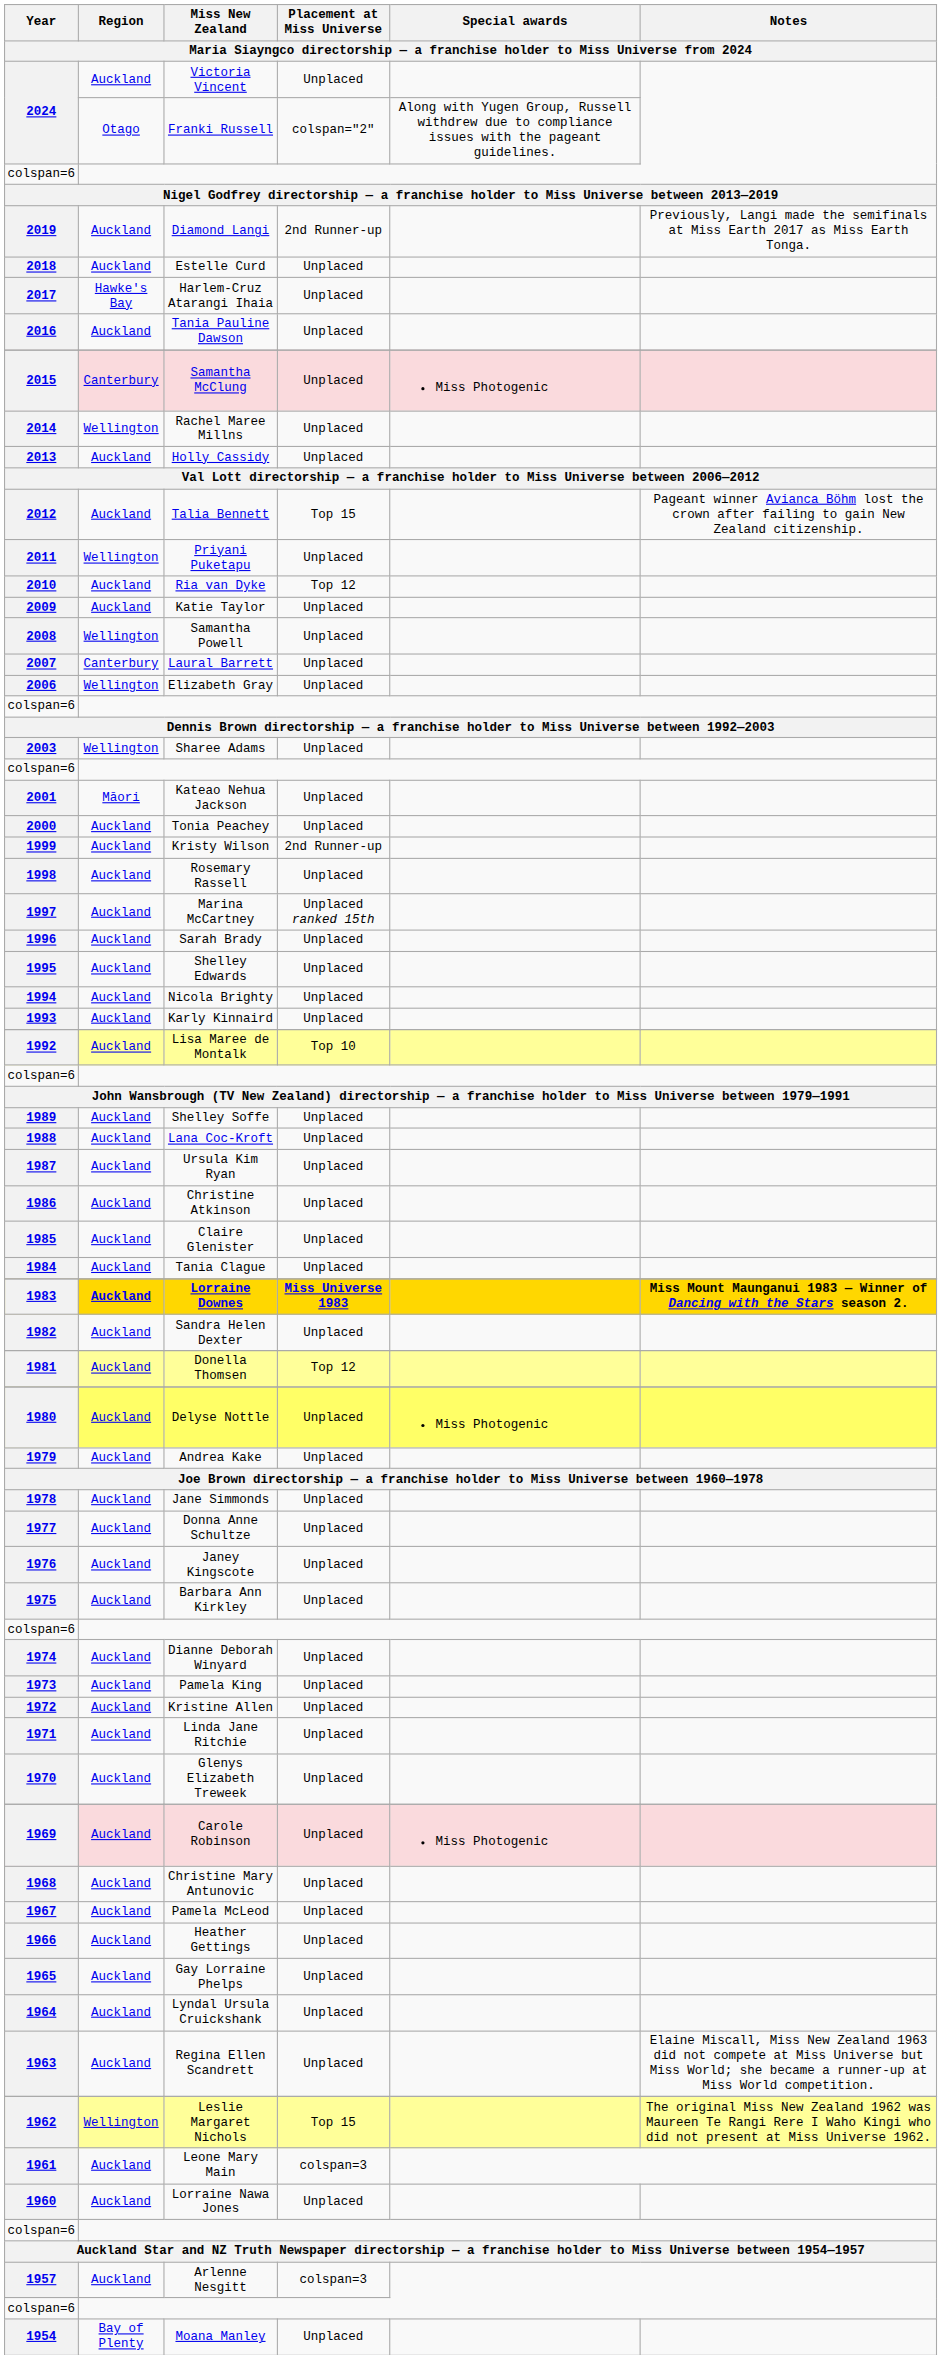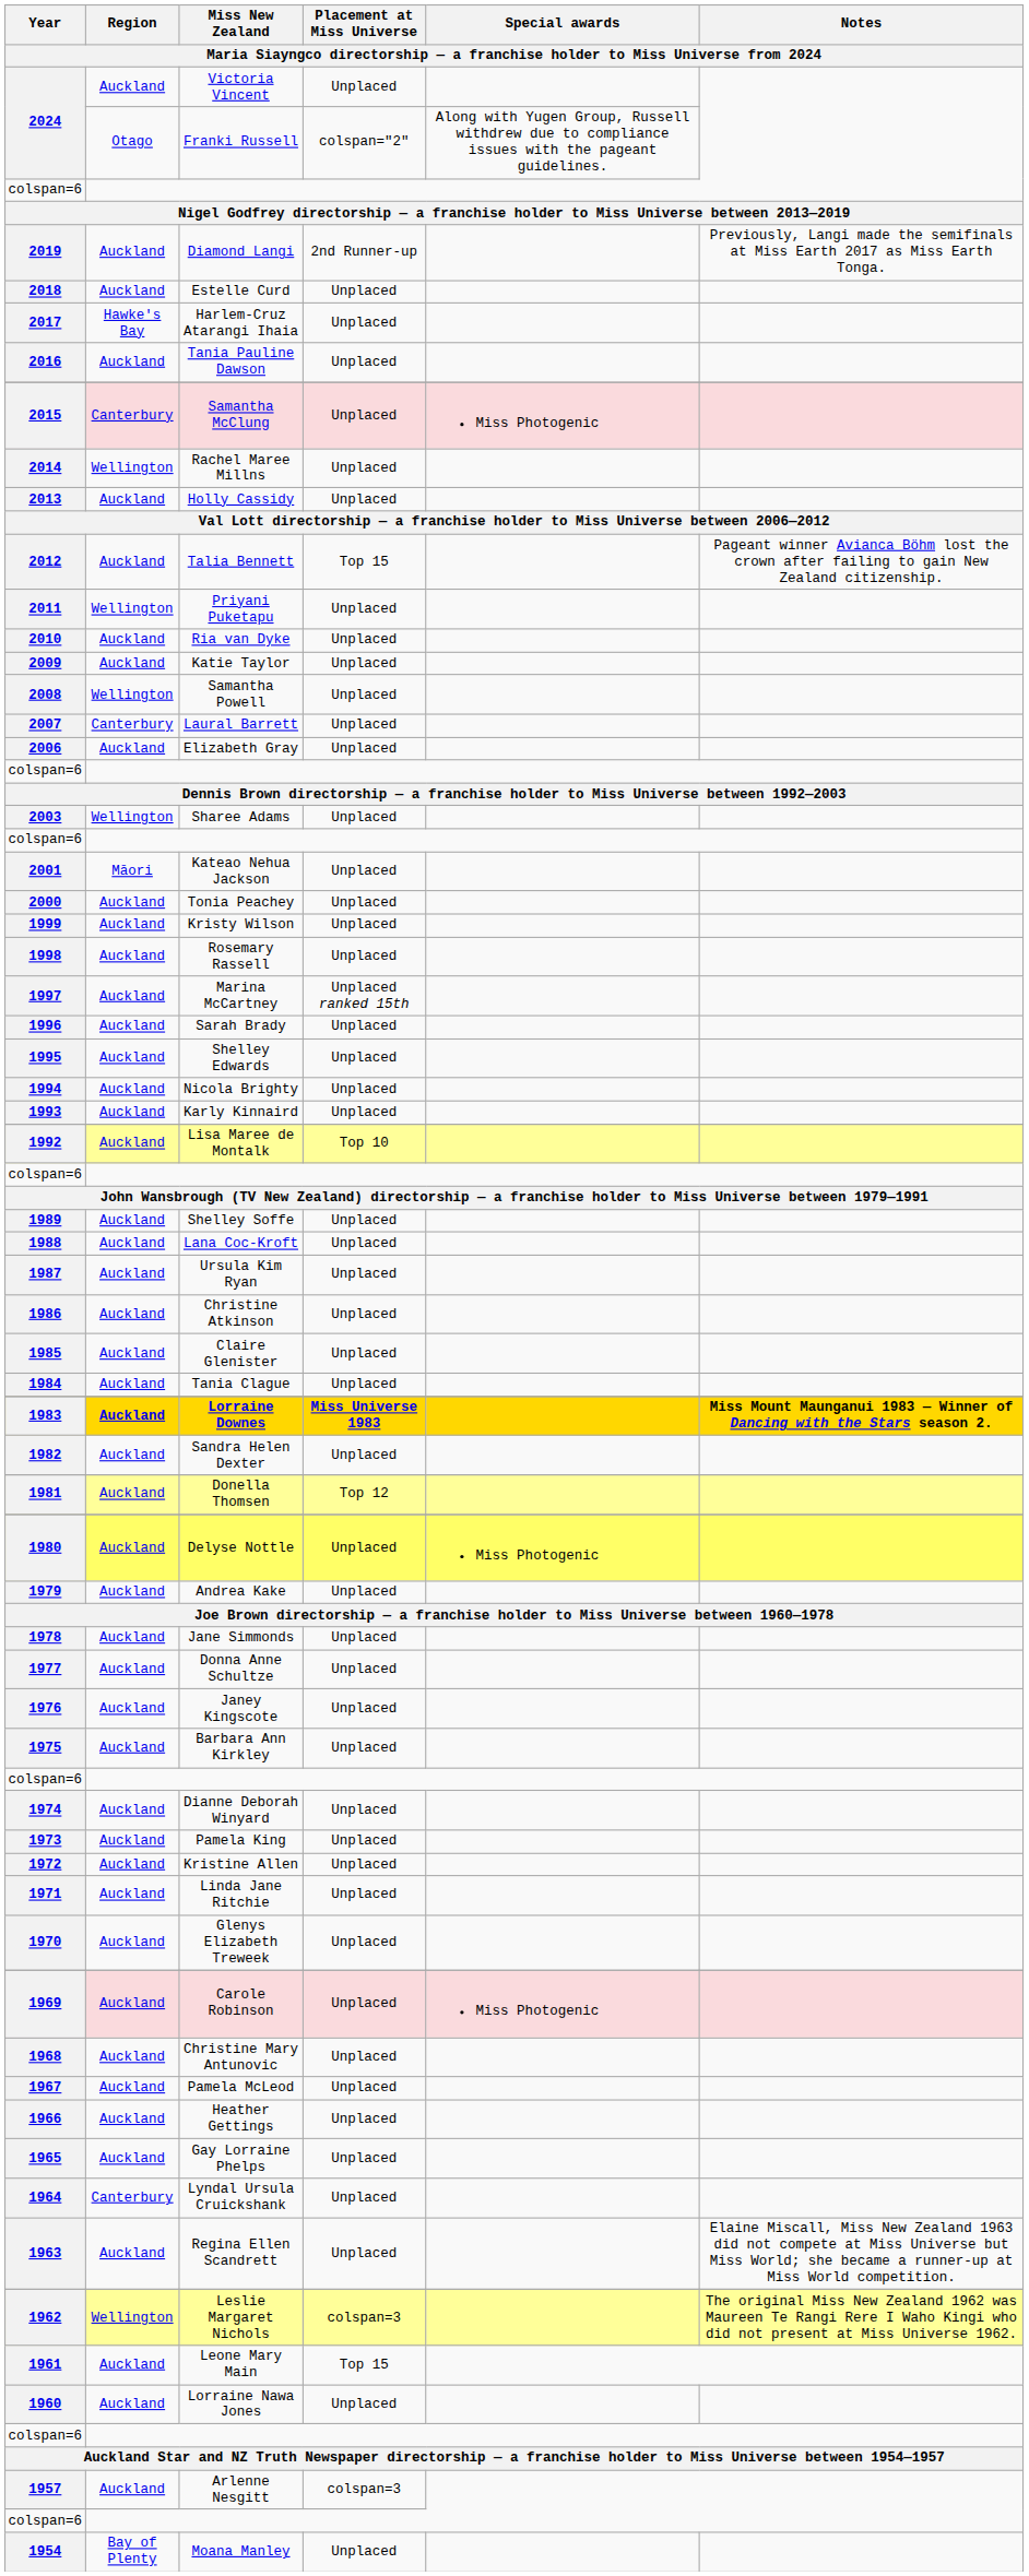Ria van Dyke | Placement at Miss Universe: Top 12 -> Unplaced
Elizabeth Gray | Region: Wellington -> Auckland
Kristy Wilson | Placement at Miss Universe: 2nd Runner-up -> Unplaced
Lyndal Ursula Cruickshank | Region: Auckland -> Canterbury
Leslie Margaret Nichols | Placement at Miss Universe: Top 15 -> colspan=3
Leone Mary Main | Placement at Miss Universe: colspan=3 -> Top 15
